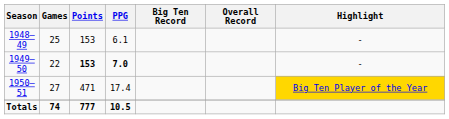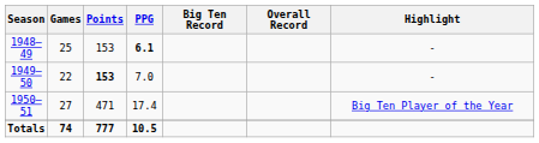1948–49 | PPG: normal -> bold
1949–50 | PPG: bold -> normal
1950–51 | Highlight: gold background -> no background
